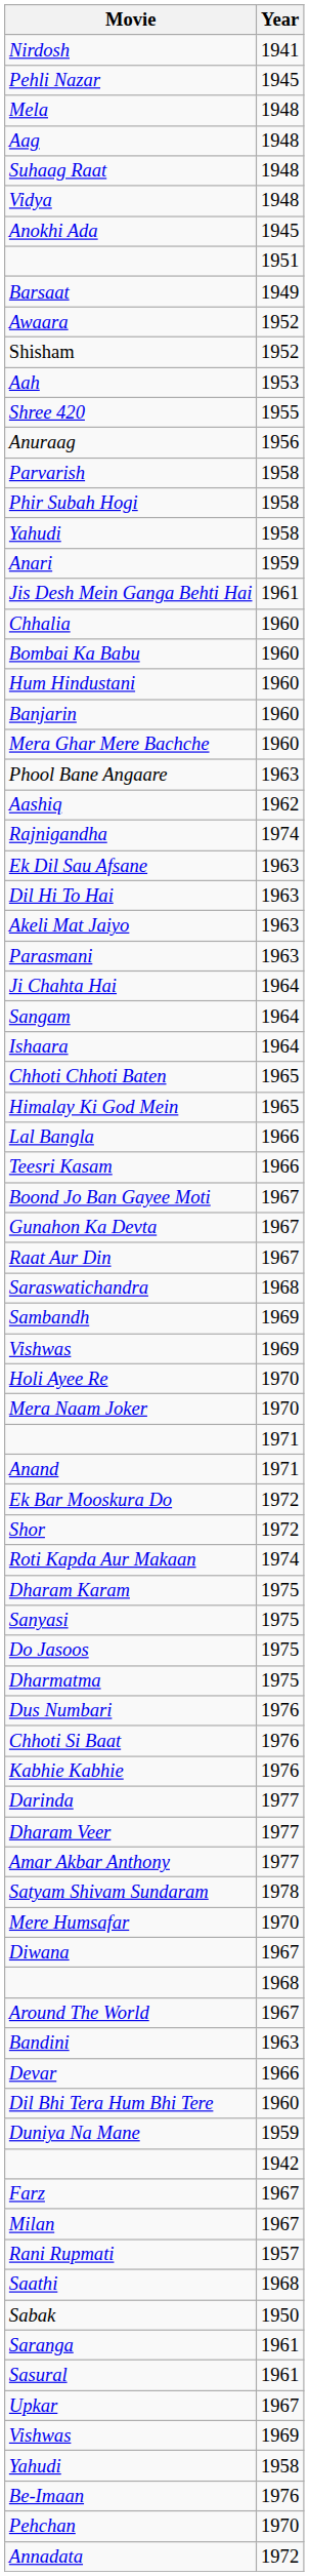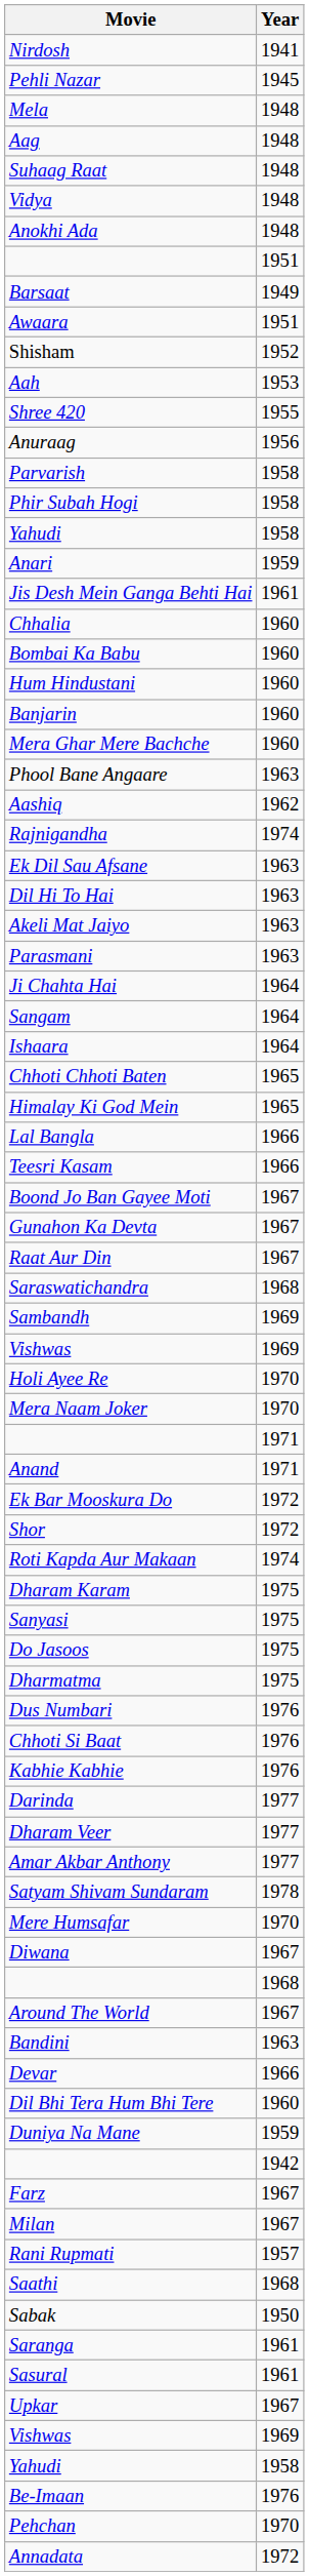row 8 | Year: 1945 -> 1948
row 11 | Year: 1952 -> 1951
